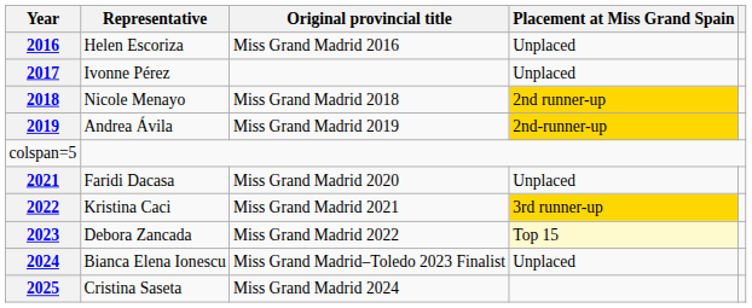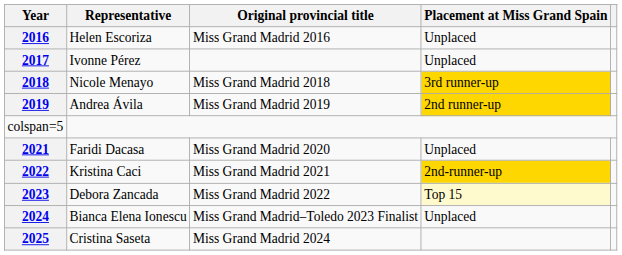2018 | Placement at Miss Grand Spain: 2nd runner-up -> 3rd runner-up
2019 | Placement at Miss Grand Spain: 2nd-runner-up -> 2nd runner-up
2022 | Placement at Miss Grand Spain: 3rd runner-up -> 2nd-runner-up
